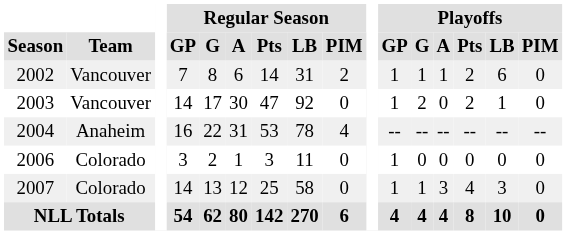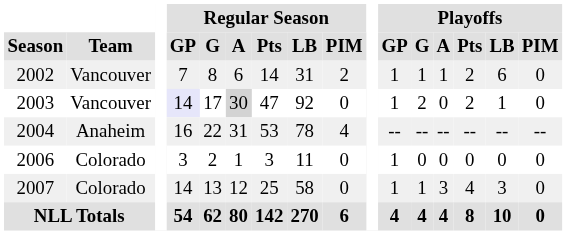2003 | Regular Season / GP: no background -> lavender background
2003 | Regular Season / A: no background -> lightgrey background
